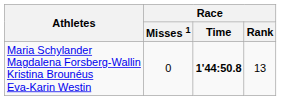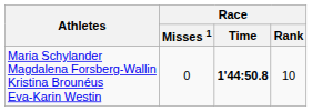row 3 | Race / Rank: 13 -> 10
